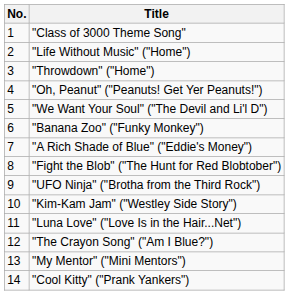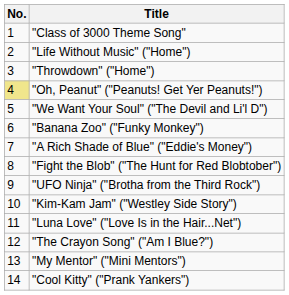"Oh, Peanut" ("Peanuts! Get Yer Peanuts!") | No.: no background -> khaki background
